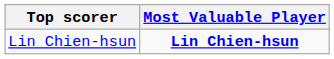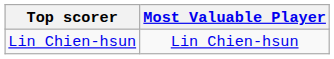row 2 | Most Valuable Player: bold -> normal
